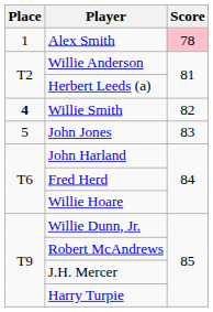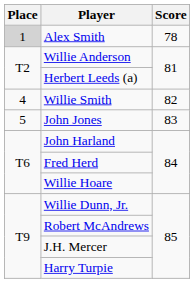Alex Smith | Place: no background -> lightgrey background
Alex Smith | Score: pink background -> no background
Willie Smith | Place: bold -> normal
